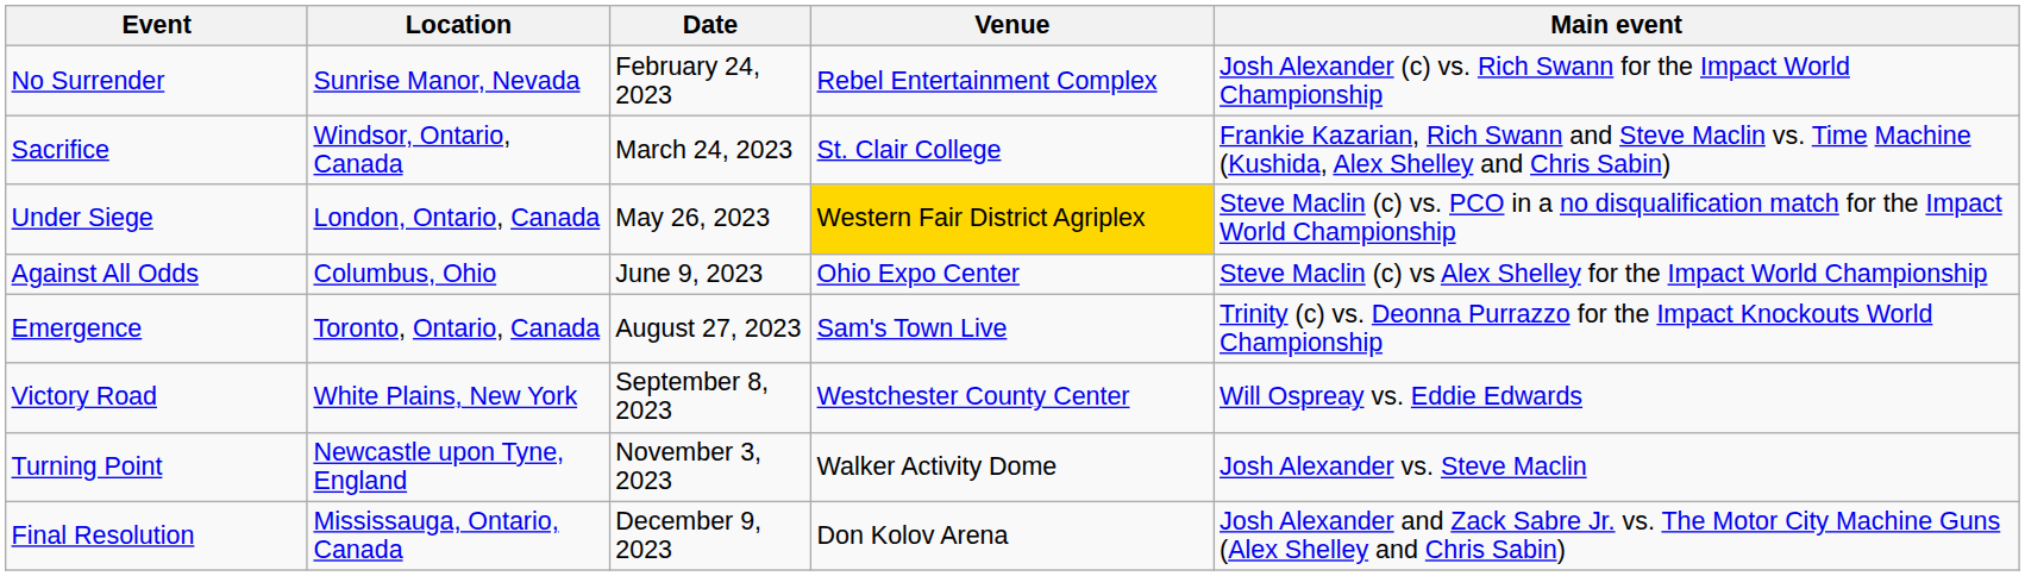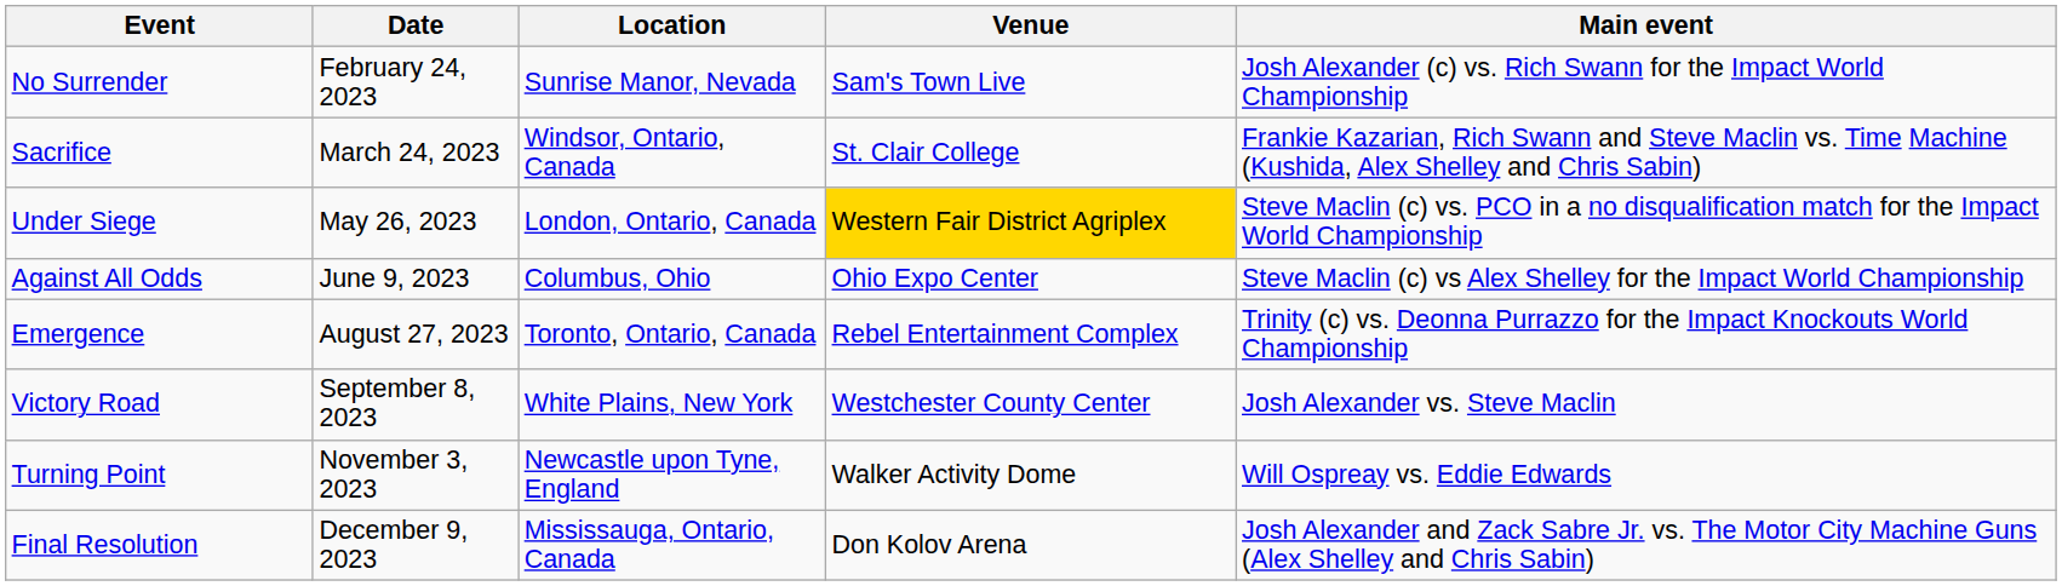columns swapped: Date <-> Location
No Surrender | Venue: Rebel Entertainment Complex -> Sam's Town Live
Emergence | Venue: Sam's Town Live -> Rebel Entertainment Complex
Victory Road | Main event: Will Ospreay vs. Eddie Edwards -> Josh Alexander vs. Steve Maclin
Turning Point | Main event: Josh Alexander vs. Steve Maclin -> Will Ospreay vs. Eddie Edwards
